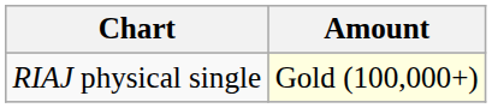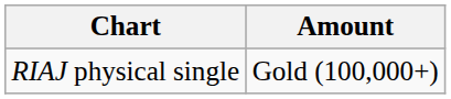RIAJ physical single | Amount: lightyellow background -> no background
